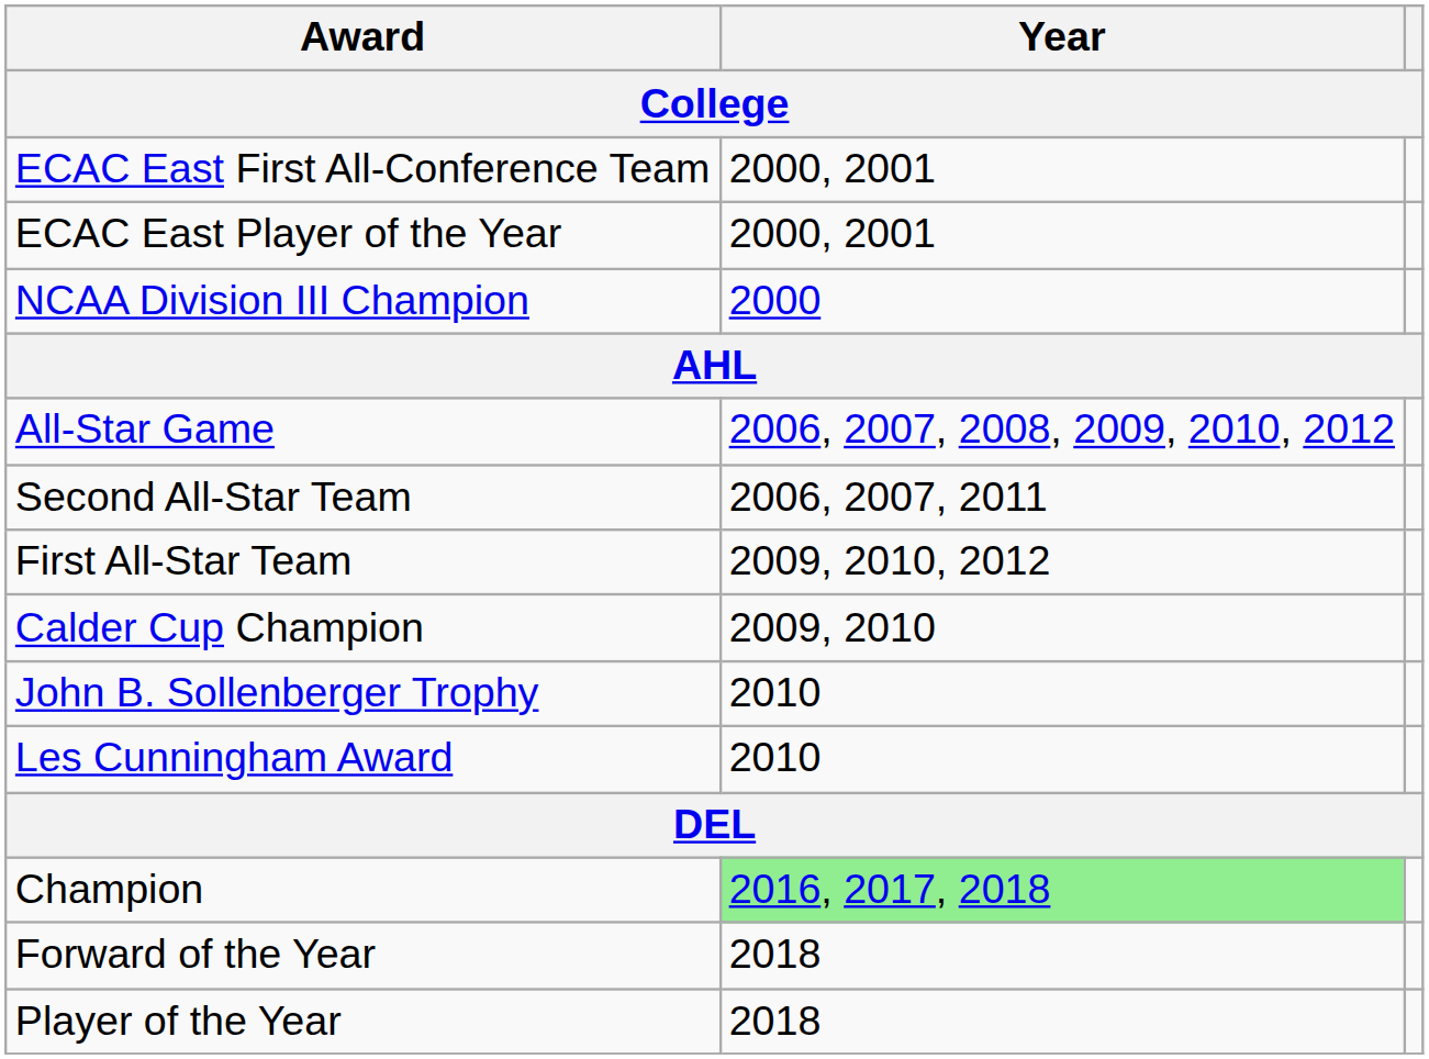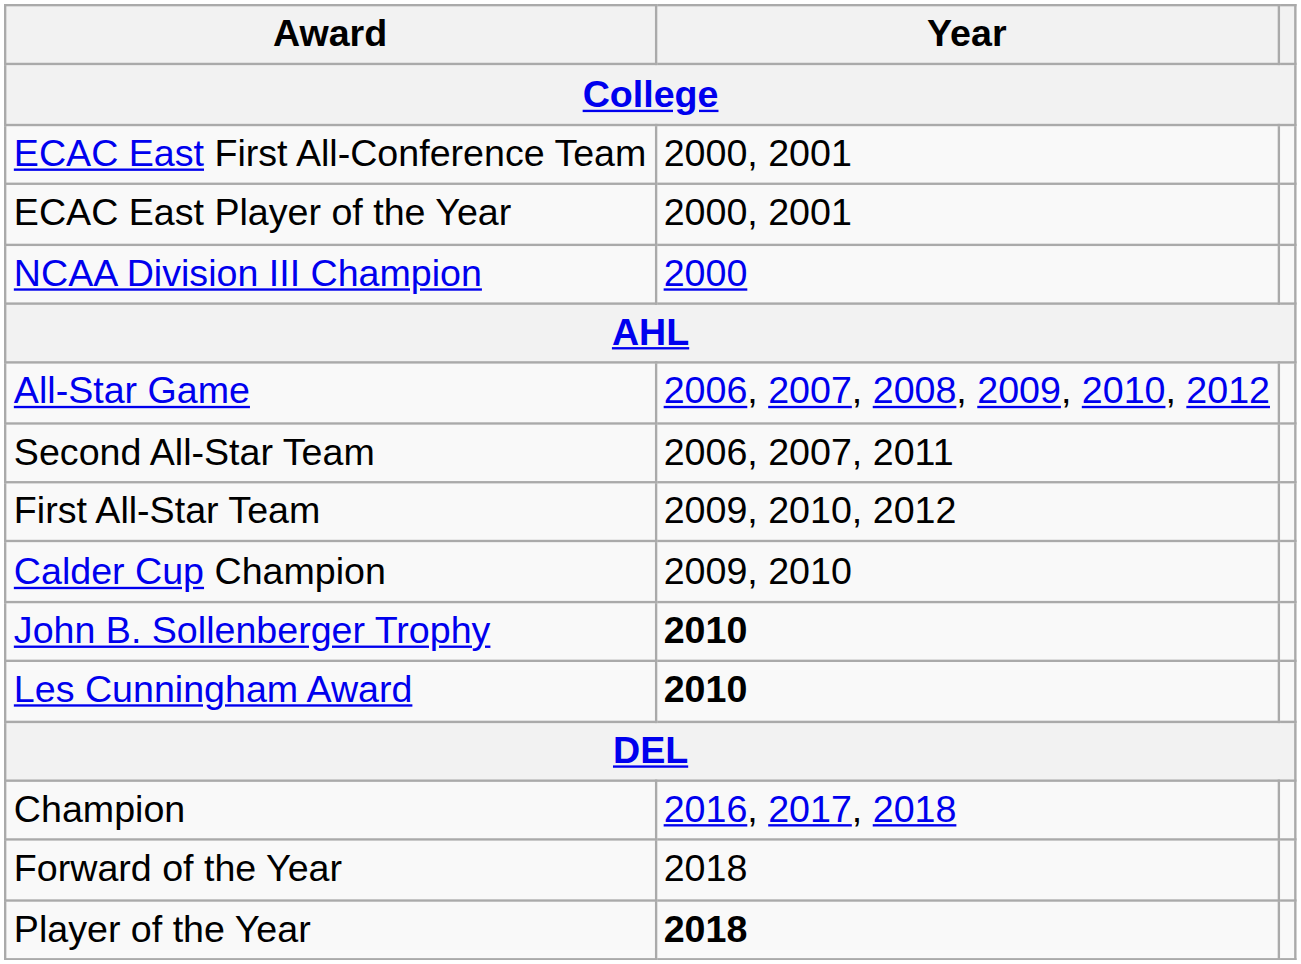John B. Sollenberger Trophy | Year: normal -> bold
Les Cunningham Award | Year: normal -> bold
Champion | Year: lightgreen background -> no background
Player of the Year | Year: normal -> bold
